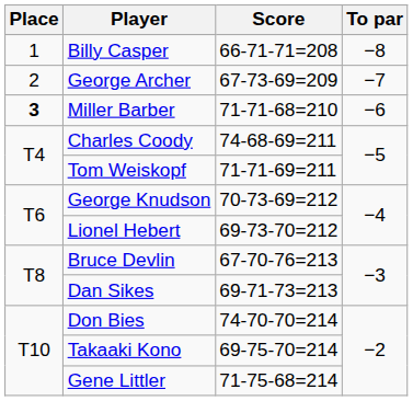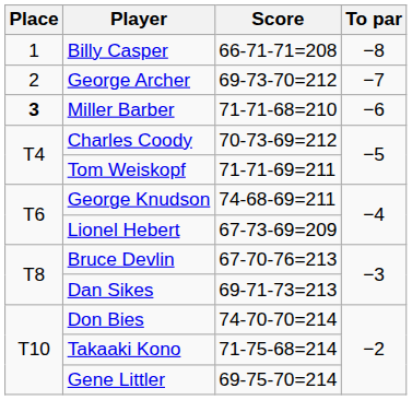George Archer | Score: 67-73-69=209 -> 69-73-70=212
Charles Coody | Score: 74-68-69=211 -> 70-73-69=212
George Knudson | Score: 70-73-69=212 -> 74-68-69=211
Lionel Hebert | Score: 69-73-70=212 -> 67-73-69=209
Takaaki Kono | Score: 69-75-70=214 -> 71-75-68=214
Gene Littler | Score: 71-75-68=214 -> 69-75-70=214
